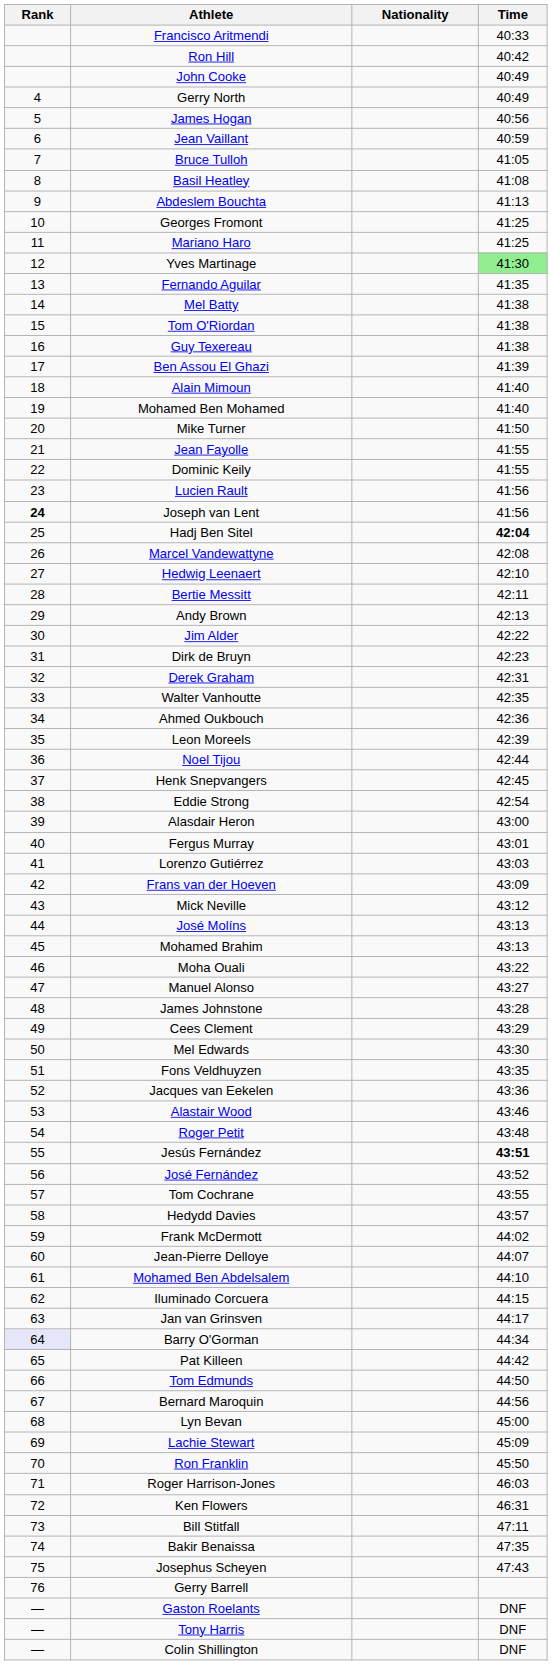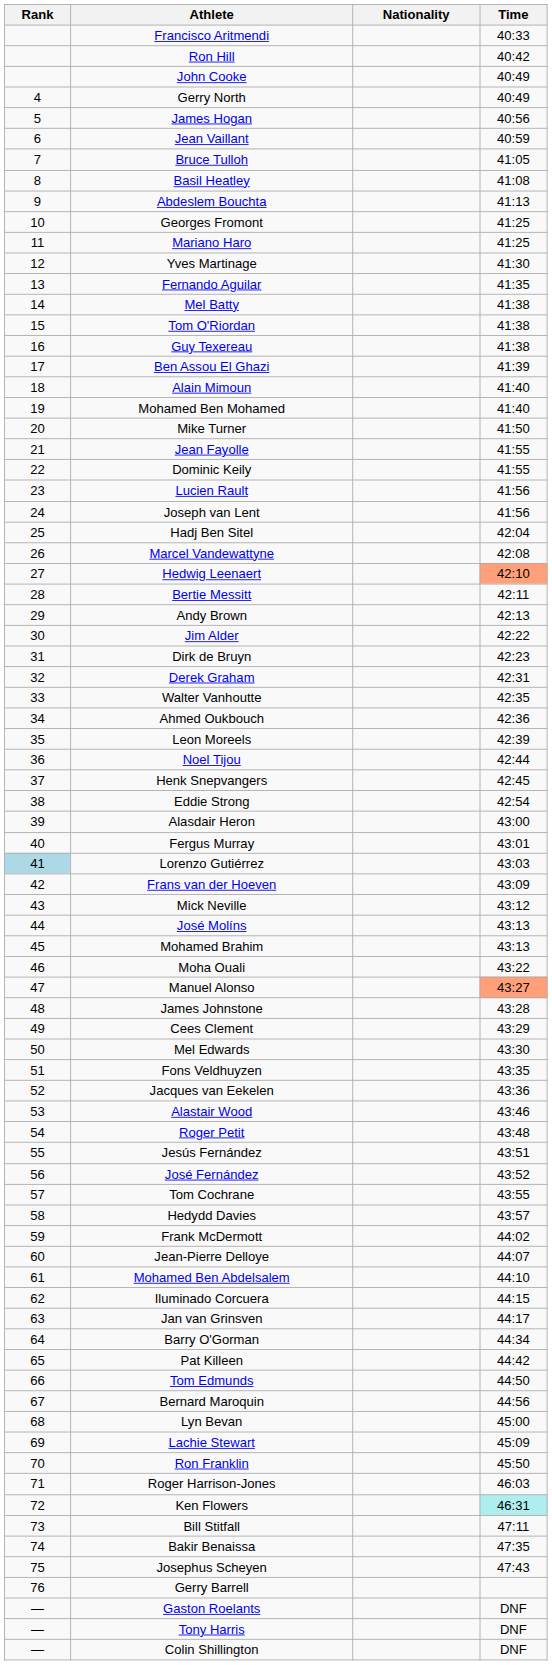Yves Martinage | Time: lightgreen background -> no background
Joseph van Lent | Rank: bold -> normal
Hadj Ben Sitel | Time: bold -> normal
Hedwig Leenaert | Time: no background -> lightsalmon background
Lorenzo Gutiérrez | Rank: no background -> lightblue background
Manuel Alonso | Time: no background -> lightsalmon background
Jesús Fernández | Time: bold -> normal
Barry O'Gorman | Rank: lavender background -> no background
Ken Flowers | Time: no background -> paleturquoise background
